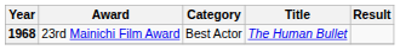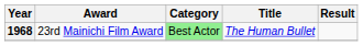1968 | Category: no background -> lightgreen background
